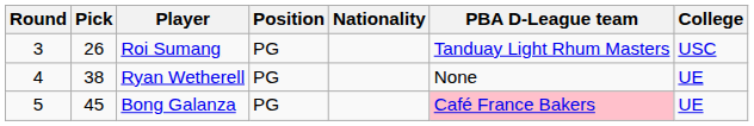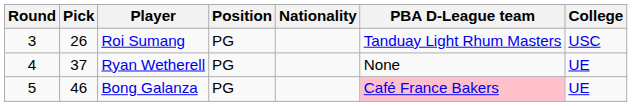Ryan Wetherell | Pick: 38 -> 37
Bong Galanza | Pick: 45 -> 46
